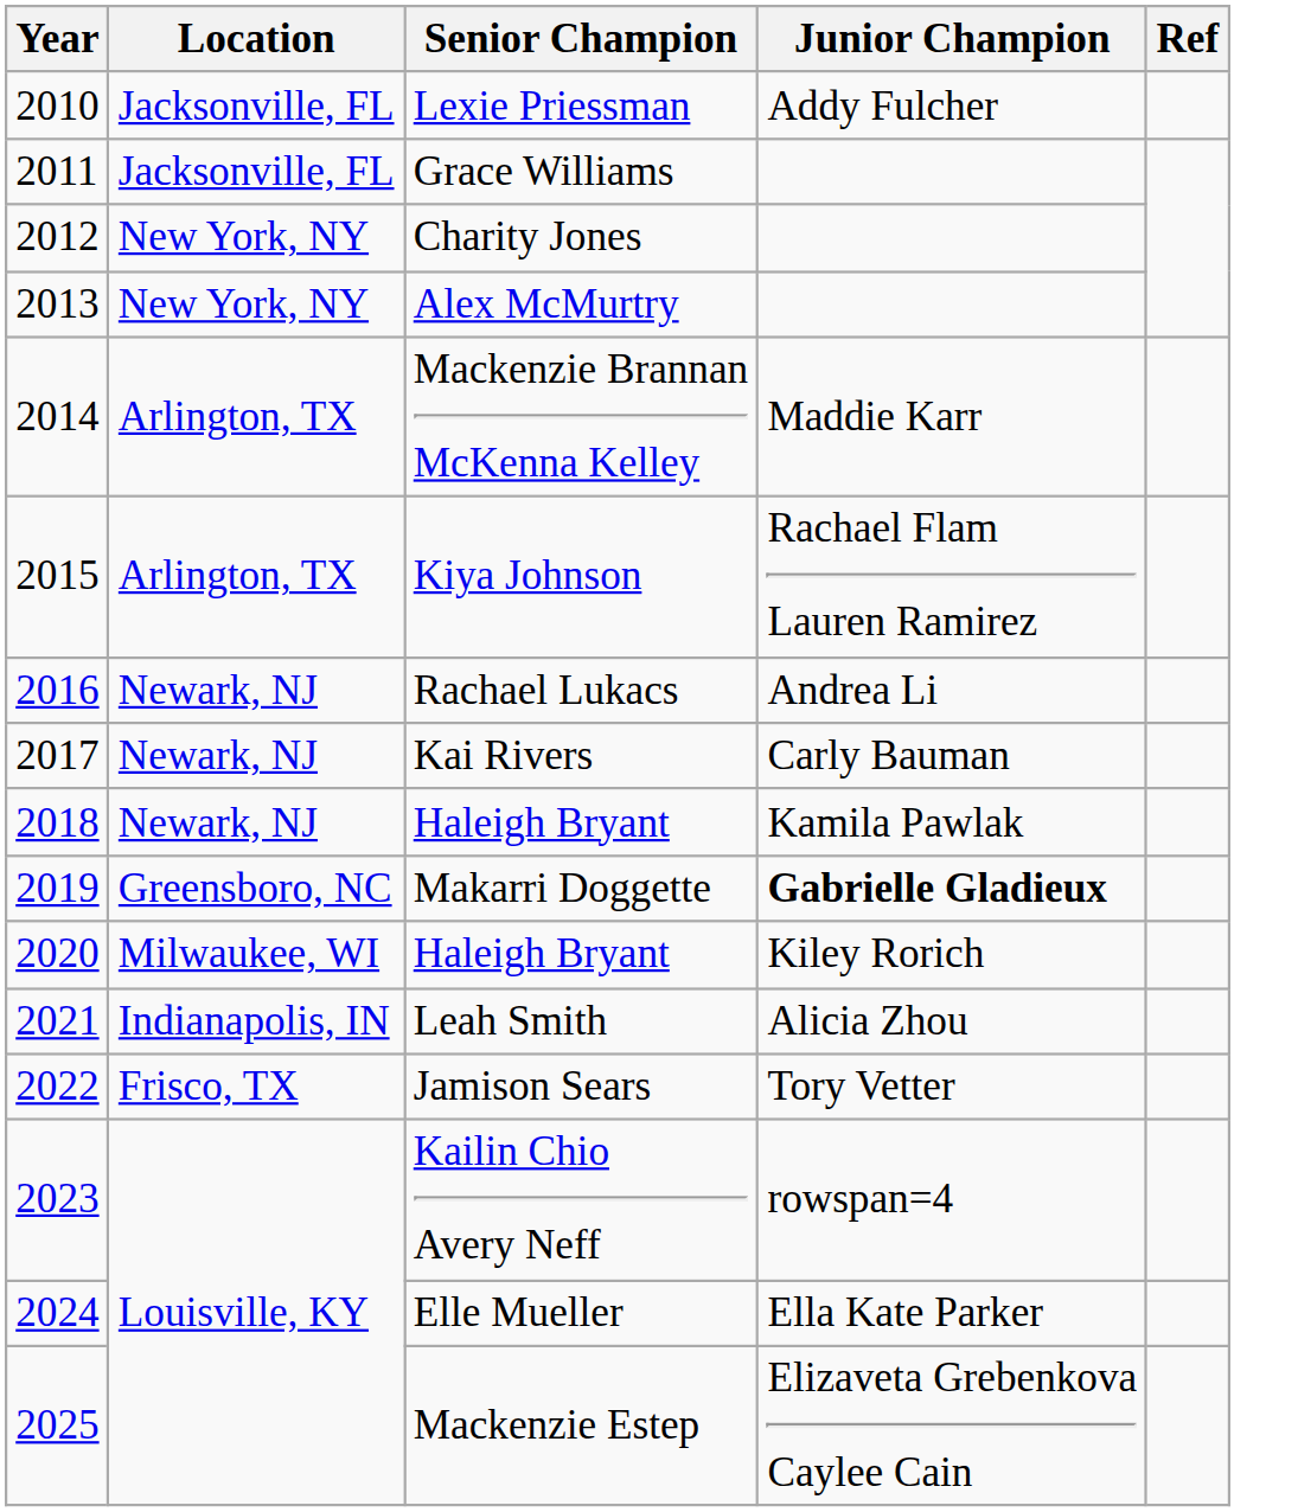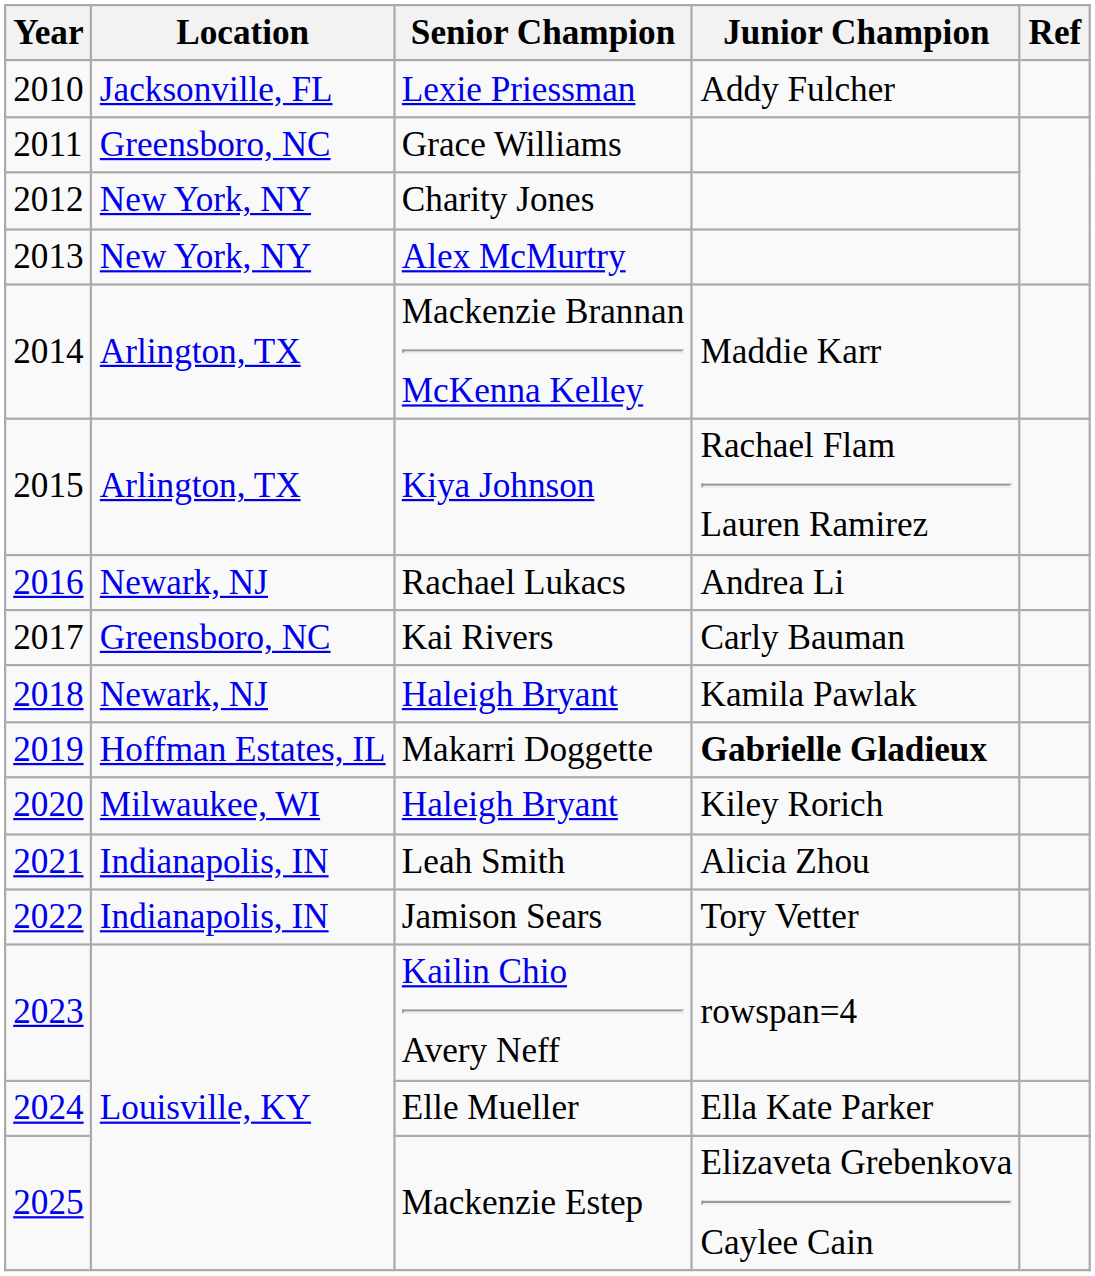Grace Williams | Location: Jacksonville, FL -> Greensboro, NC
Kai Rivers | Location: Newark, NJ -> Greensboro, NC
Makarri Doggette | Location: Greensboro, NC -> Hoffman Estates, IL
Jamison Sears | Location: Frisco, TX -> Indianapolis, IN
